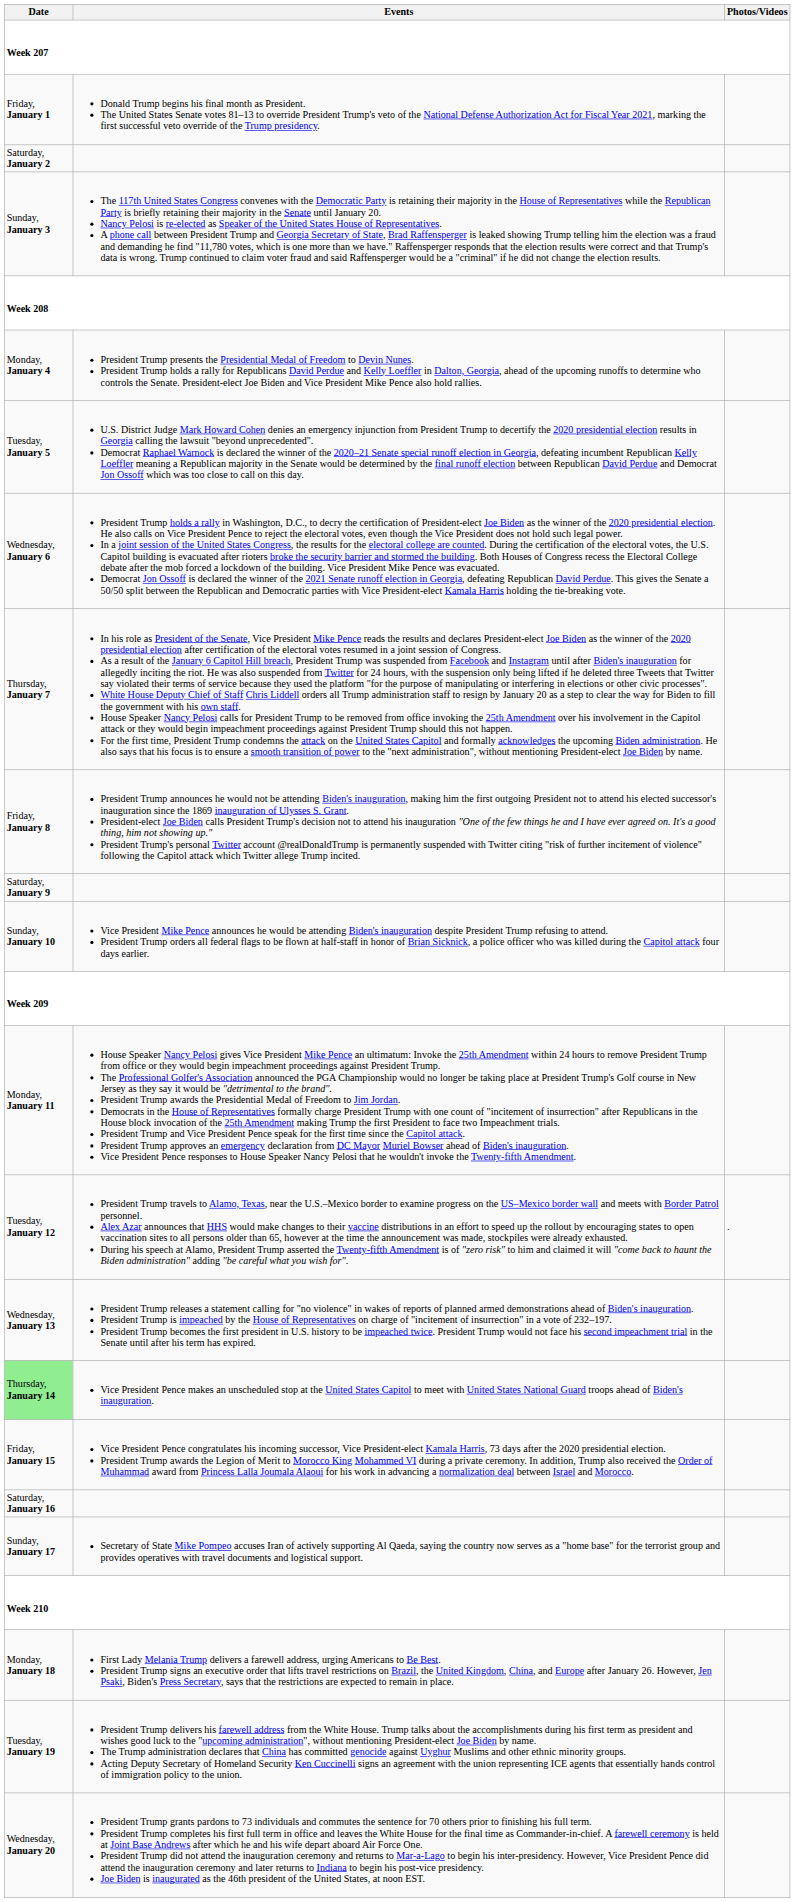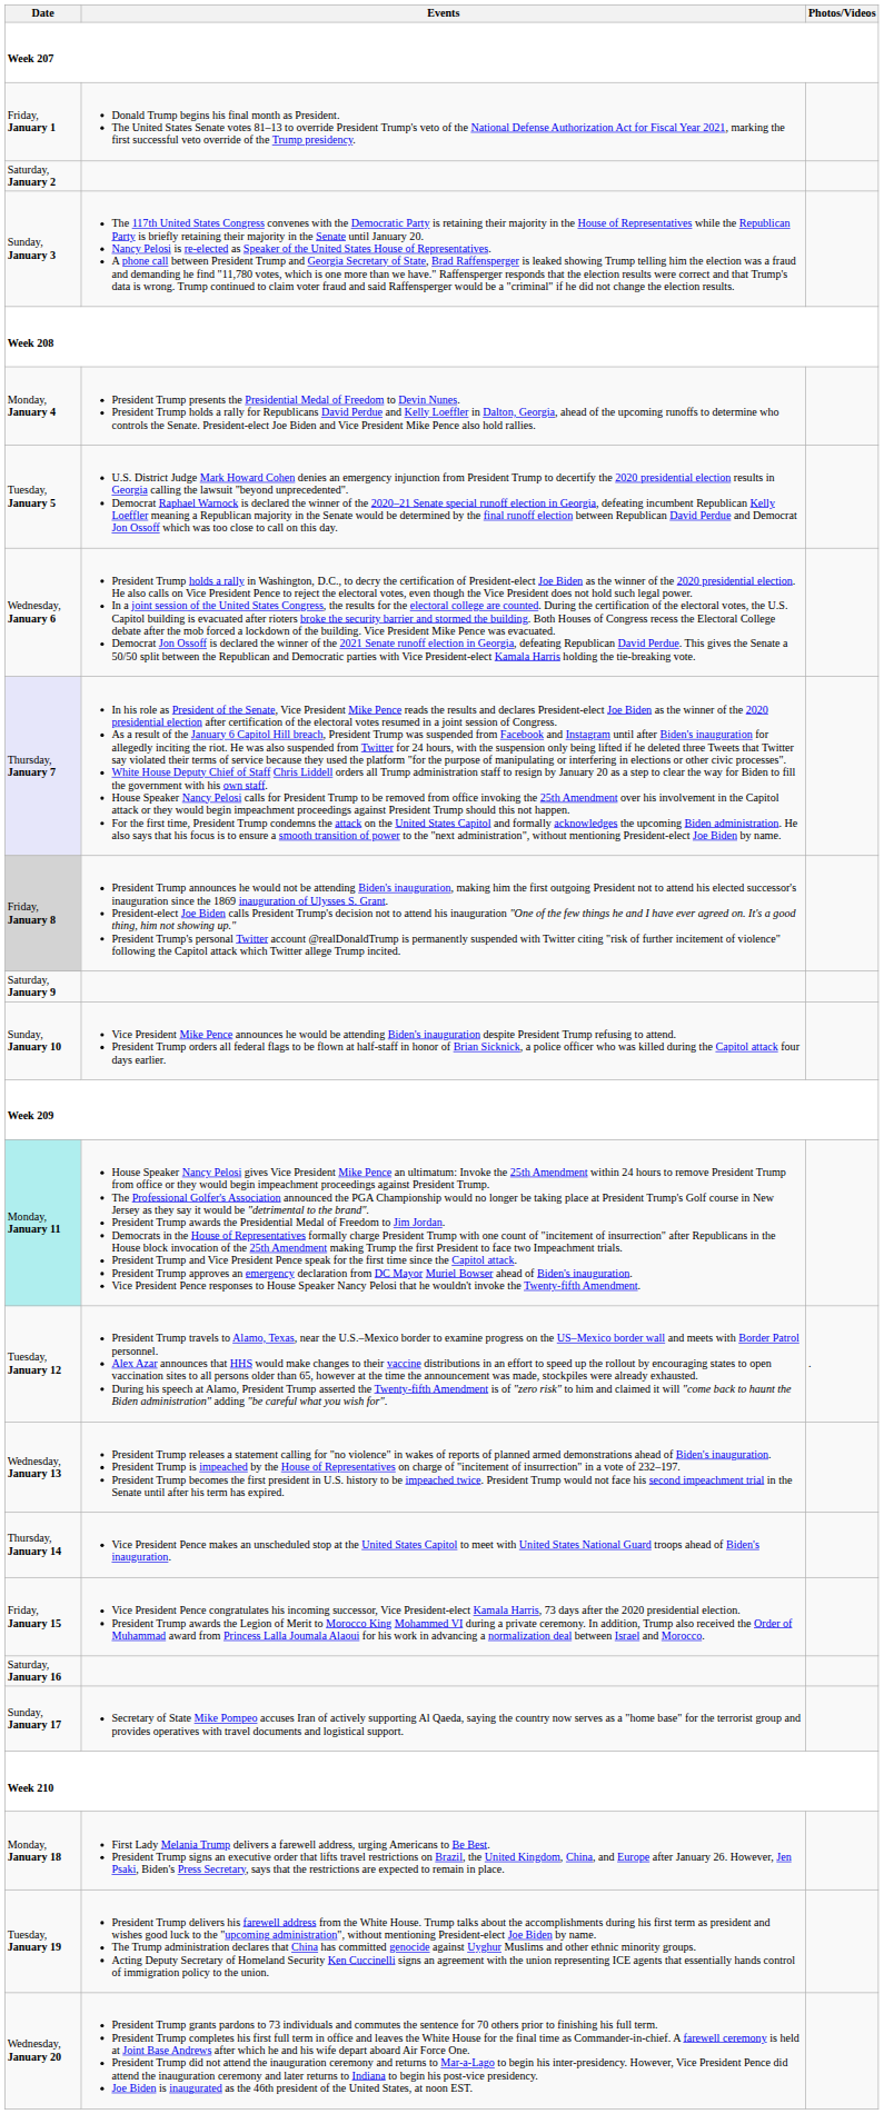Thursday, January 7 | Date: no background -> lavender background
Friday, January 8 | Date: no background -> lightgrey background
Monday, January 11 | Date: no background -> paleturquoise background
Thursday, January 14 | Date: lightgreen background -> no background
